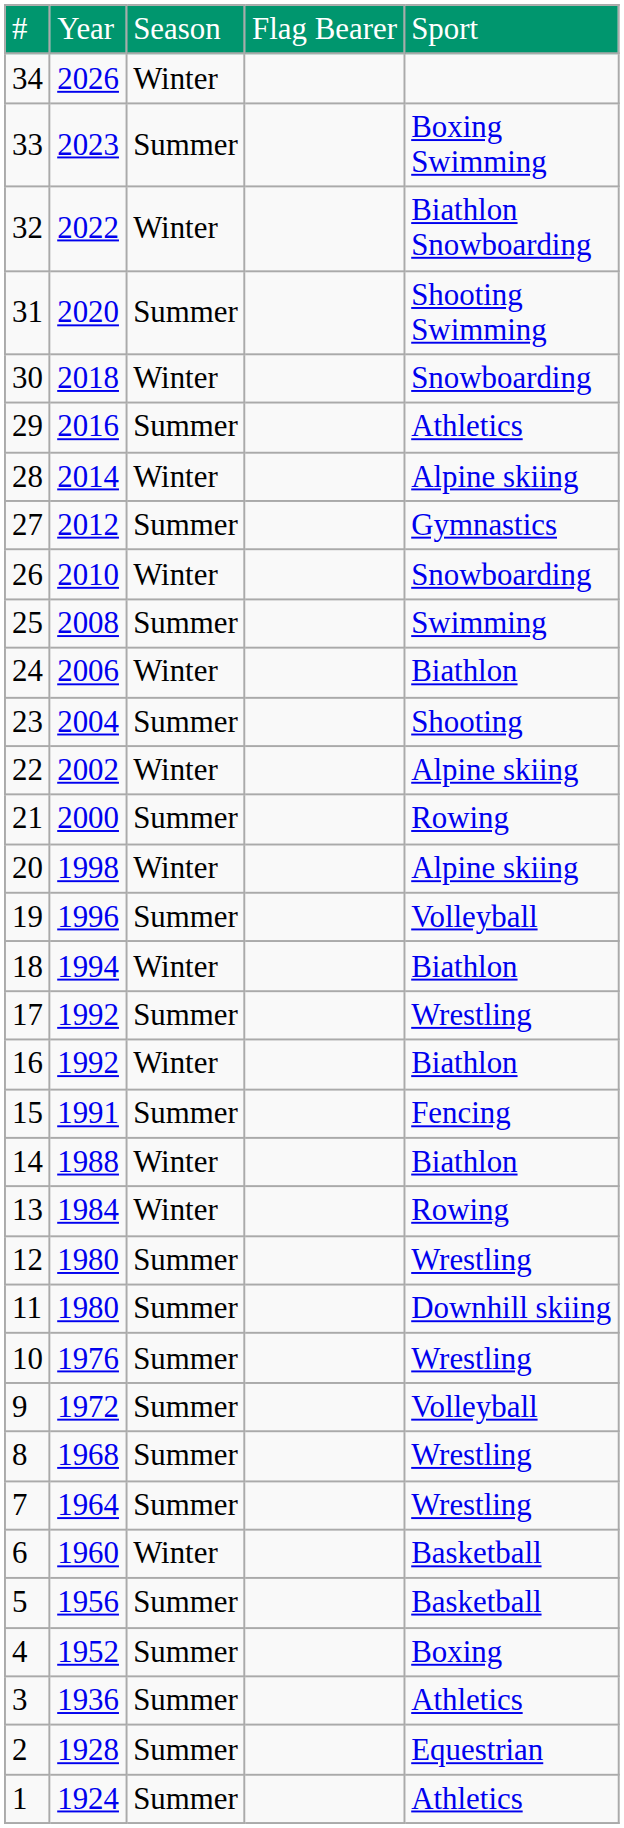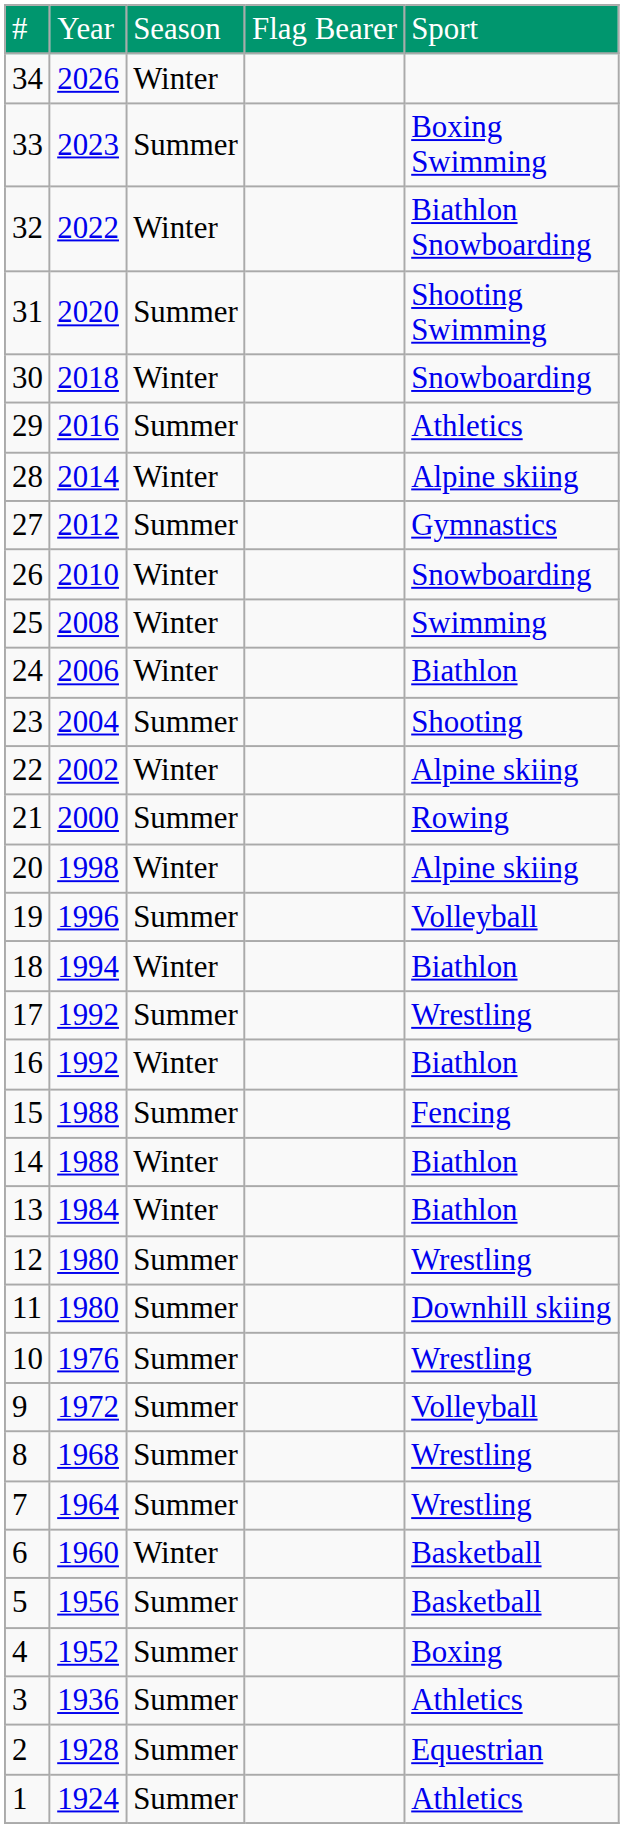25 | column 3: Summer -> Winter
15 | column 2: 1991 -> 1988
13 | column 5: Rowing -> Biathlon
